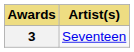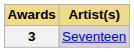3 | Artist(s): no background -> lightgrey background
